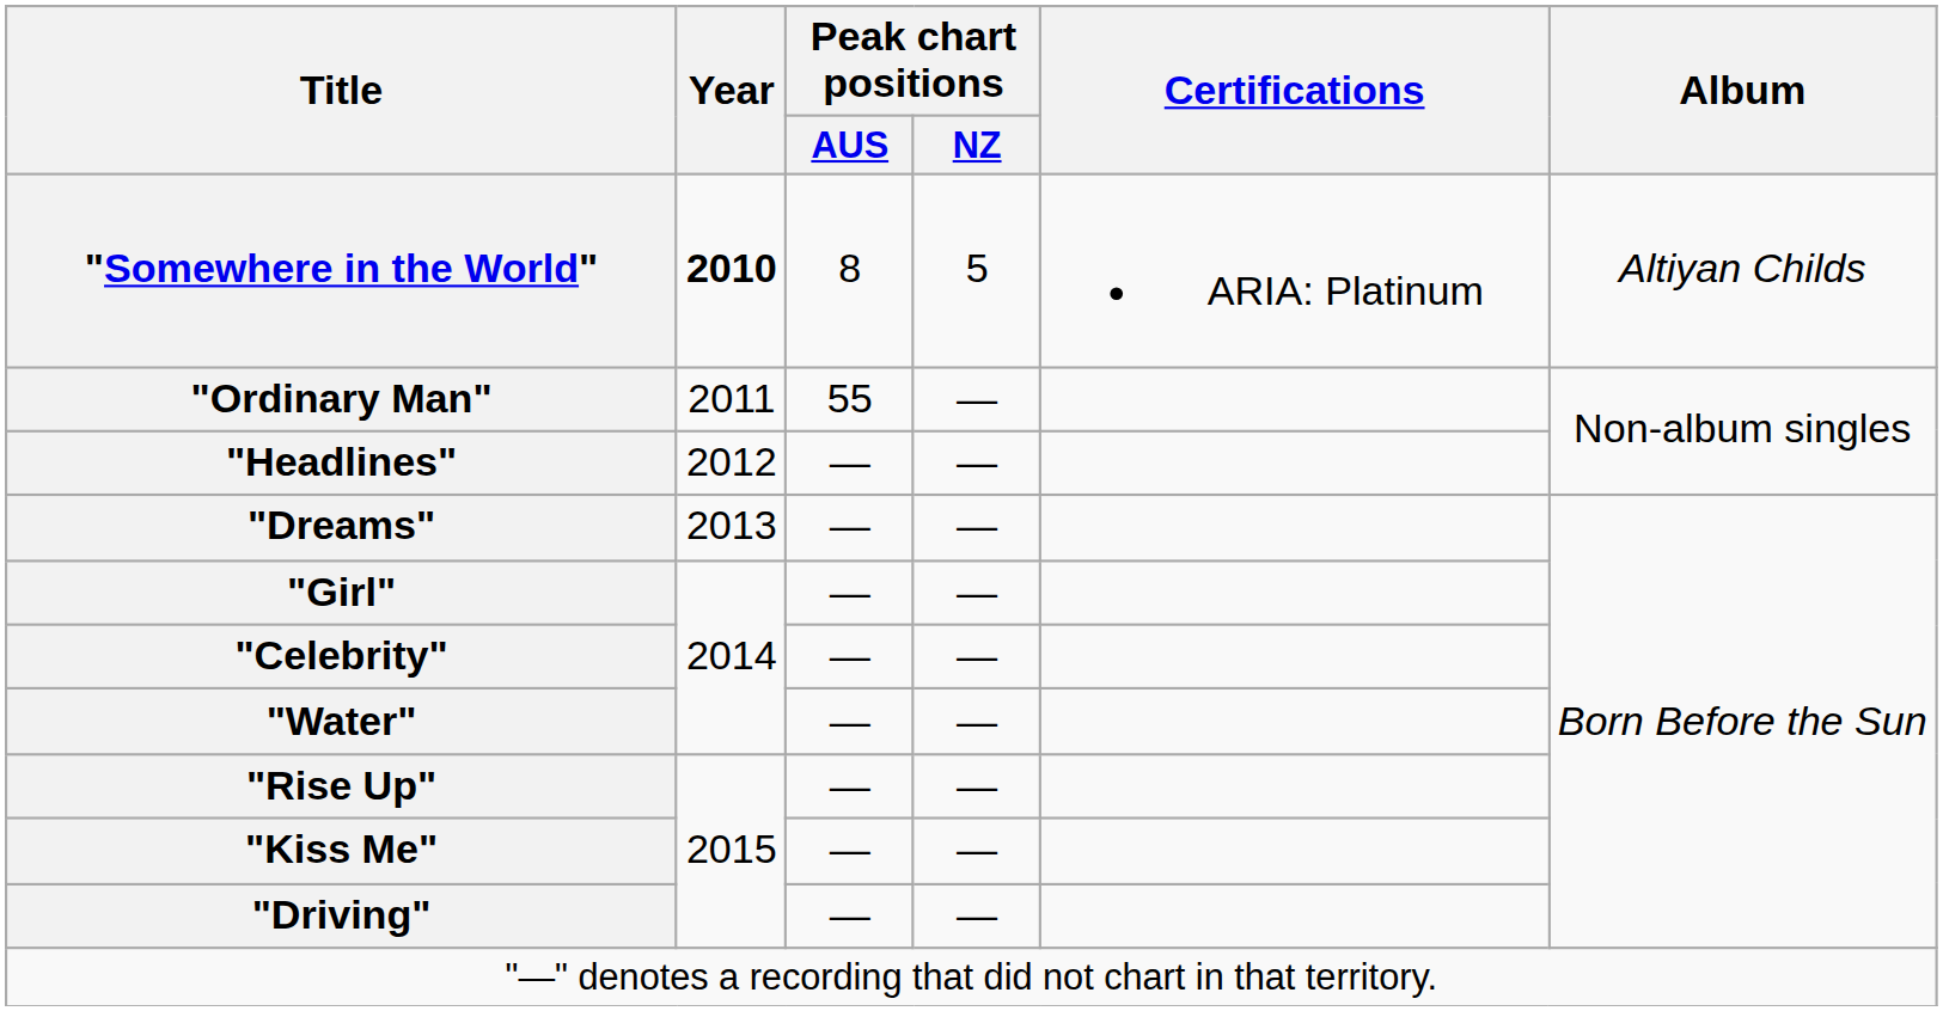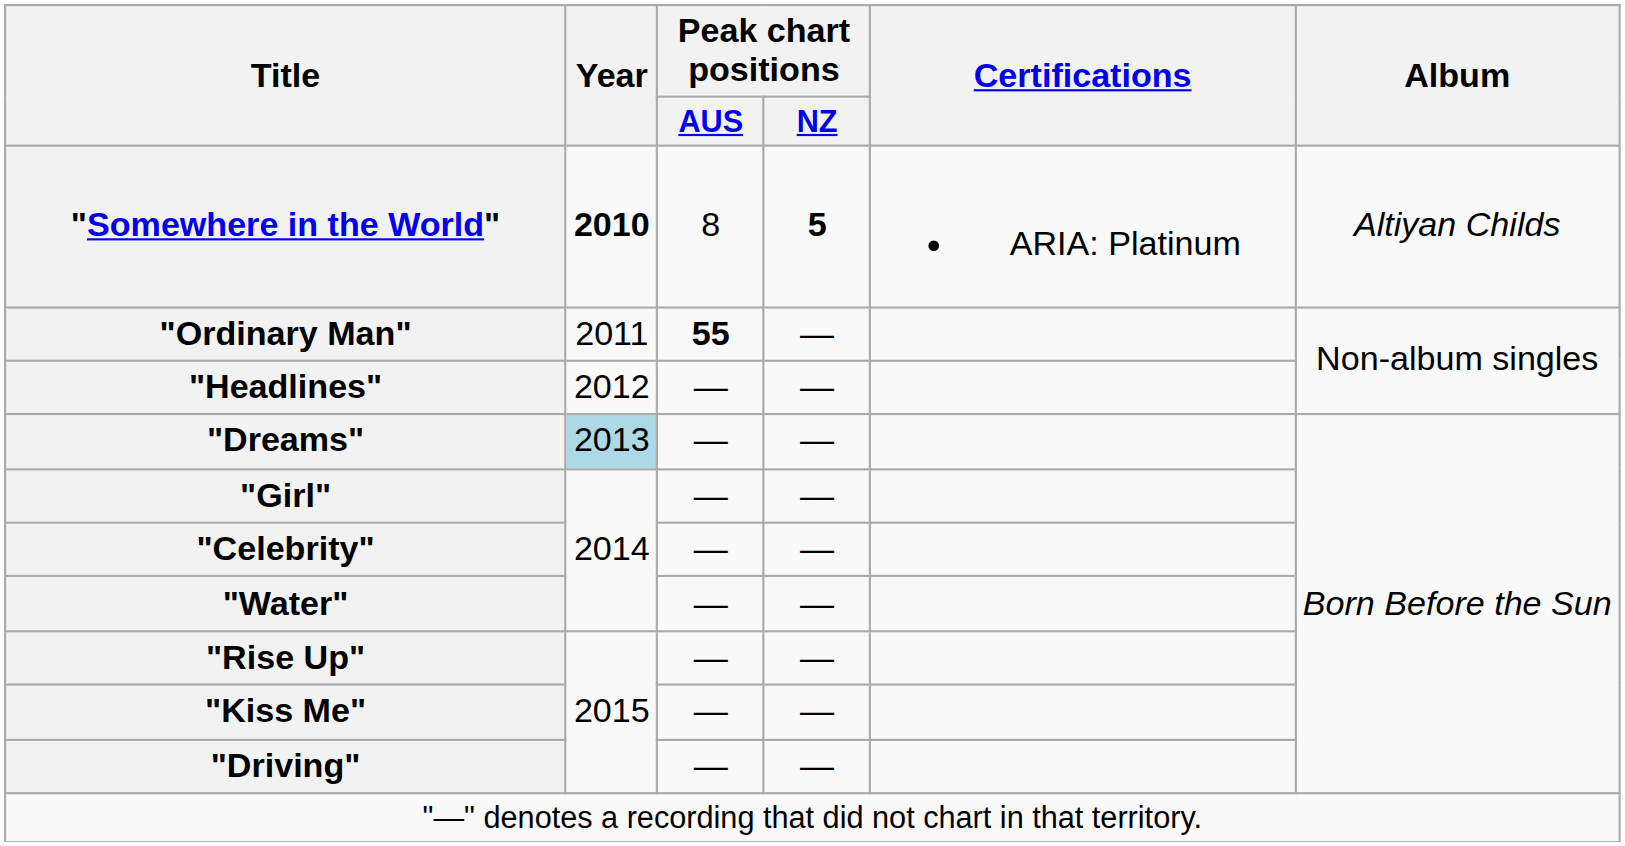"Somewhere in the World" | Peak chart positions / NZ: normal -> bold
"Ordinary Man" | Peak chart positions / AUS: normal -> bold
"Dreams" | Year: no background -> lightblue background
